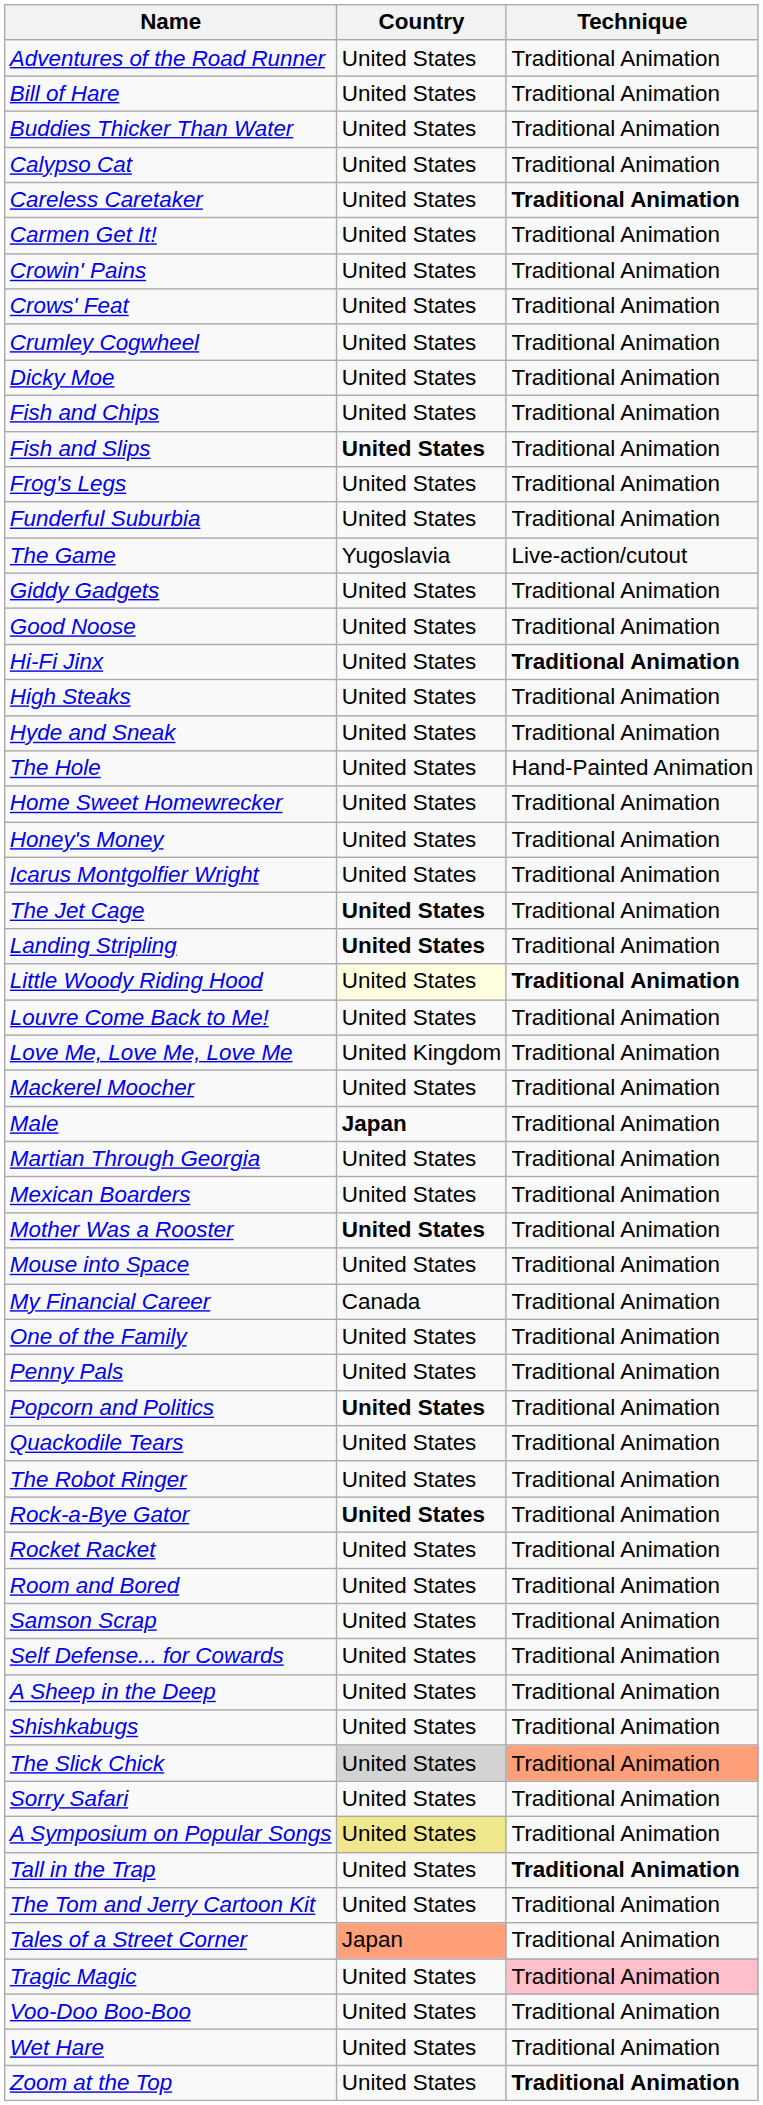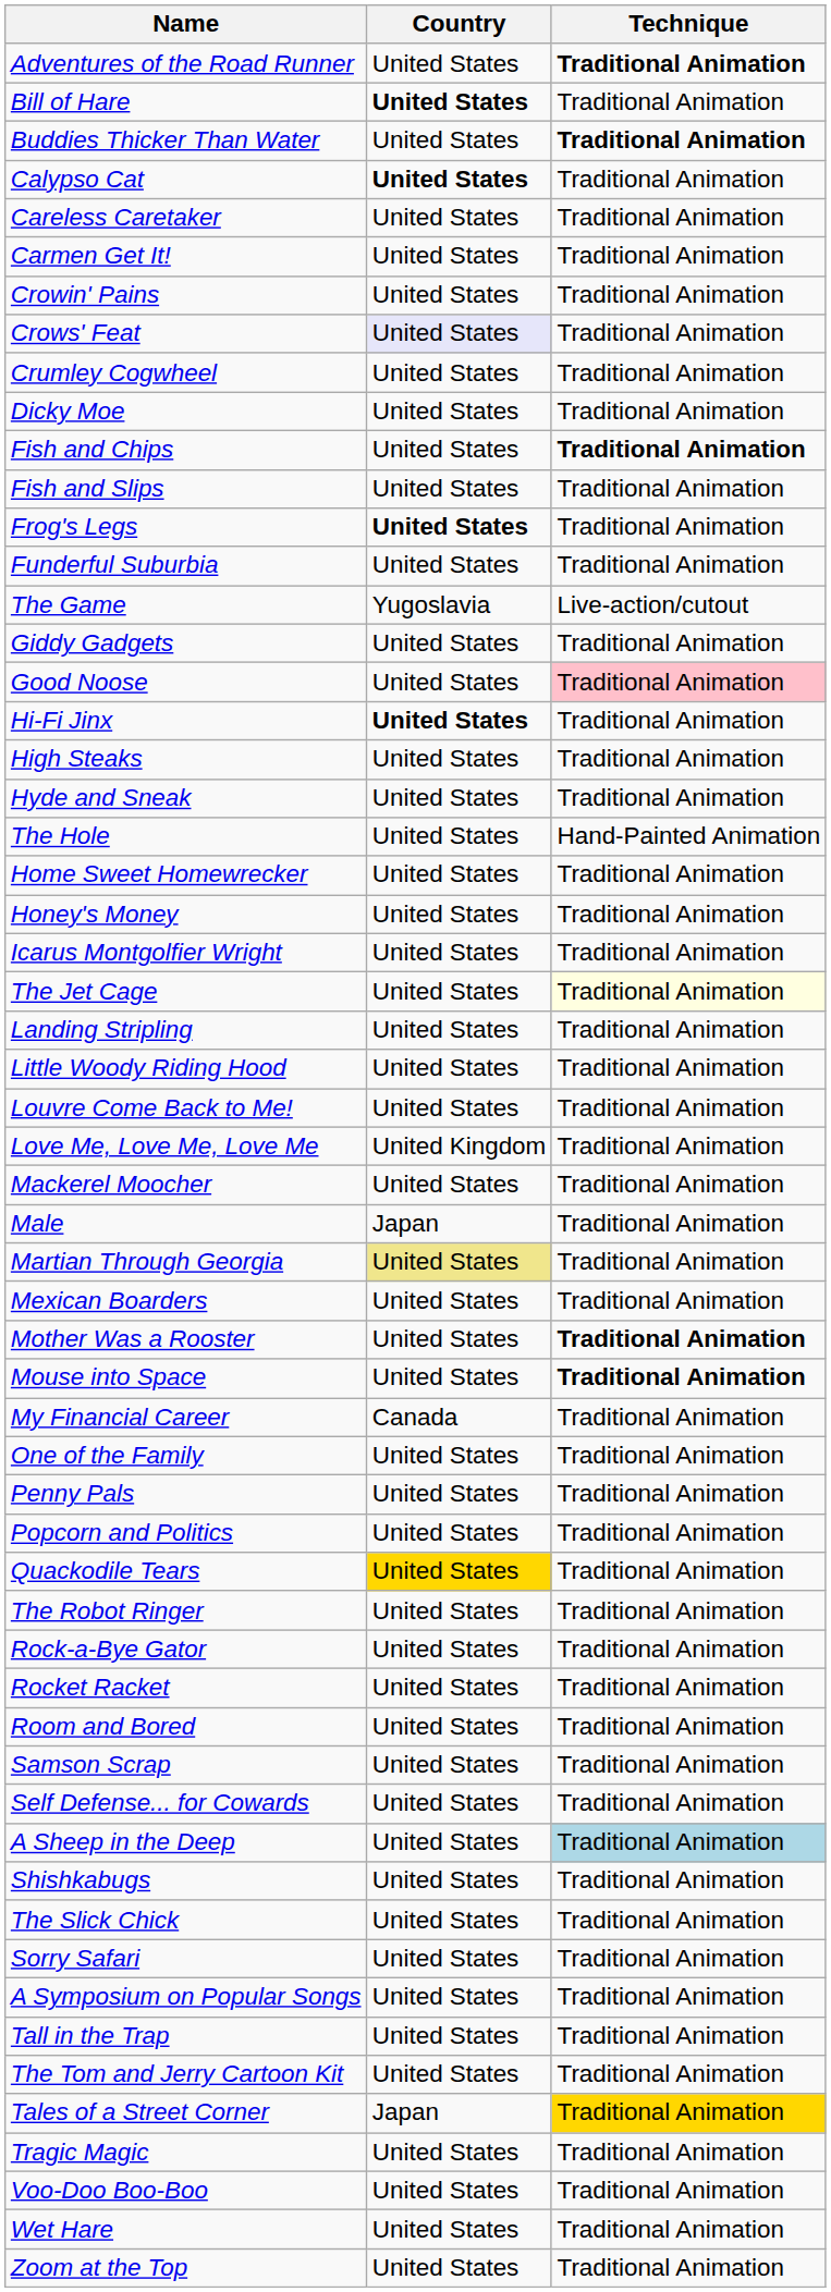Adventures of the Road Runner | Technique: normal -> bold
Bill of Hare | Country: normal -> bold
Buddies Thicker Than Water | Technique: normal -> bold
Calypso Cat | Country: normal -> bold
Careless Caretaker | Technique: bold -> normal
Crows' Feat | Country: no background -> lavender background
Fish and Chips | Technique: normal -> bold
Fish and Slips | Country: bold -> normal
Frog's Legs | Country: normal -> bold
Good Noose | Technique: no background -> pink background
Hi-Fi Jinx | Country: normal -> bold
Hi-Fi Jinx | Technique: bold -> normal
The Jet Cage | Country: bold -> normal
The Jet Cage | Technique: no background -> lightyellow background
Landing Stripling | Country: bold -> normal
Little Woody Riding Hood | Country: lightyellow background -> no background
Little Woody Riding Hood | Technique: bold -> normal
Male | Country: bold -> normal
Martian Through Georgia | Country: no background -> khaki background
Mother Was a Rooster | Country: bold -> normal
Mother Was a Rooster | Technique: normal -> bold
Mouse into Space | Technique: normal -> bold
Popcorn and Politics | Country: bold -> normal
Quackodile Tears | Country: no background -> gold background
Rock-a-Bye Gator | Country: bold -> normal
A Sheep in the Deep | Technique: no background -> lightblue background
The Slick Chick | Country: lightgrey background -> no background
The Slick Chick | Technique: lightsalmon background -> no background
A Symposium on Popular Songs | Country: khaki background -> no background
Tall in the Trap | Technique: bold -> normal
Tales of a Street Corner | Country: lightsalmon background -> no background
Tales of a Street Corner | Technique: no background -> gold background
Tragic Magic | Technique: pink background -> no background
Zoom at the Top | Technique: bold -> normal
